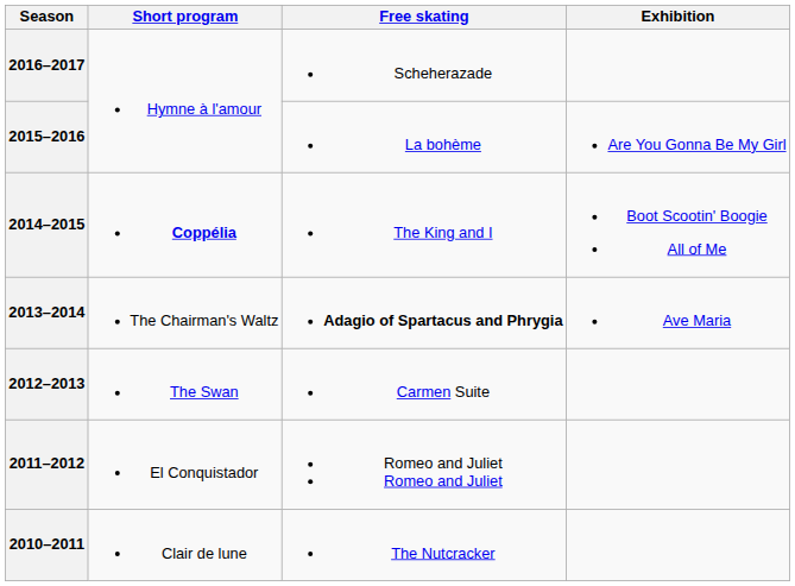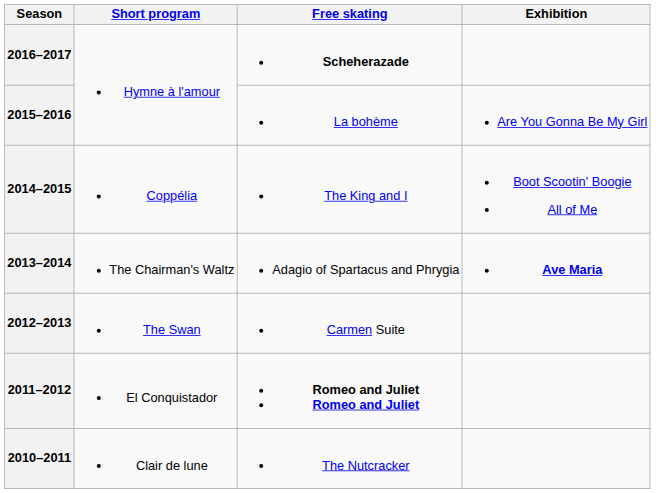2016–2017 | Free skating: normal -> bold
2014–2015 | Short program: bold -> normal
2013–2014 | Free skating: bold -> normal
2013–2014 | Exhibition: normal -> bold
2011–2012 | Free skating: normal -> bold
